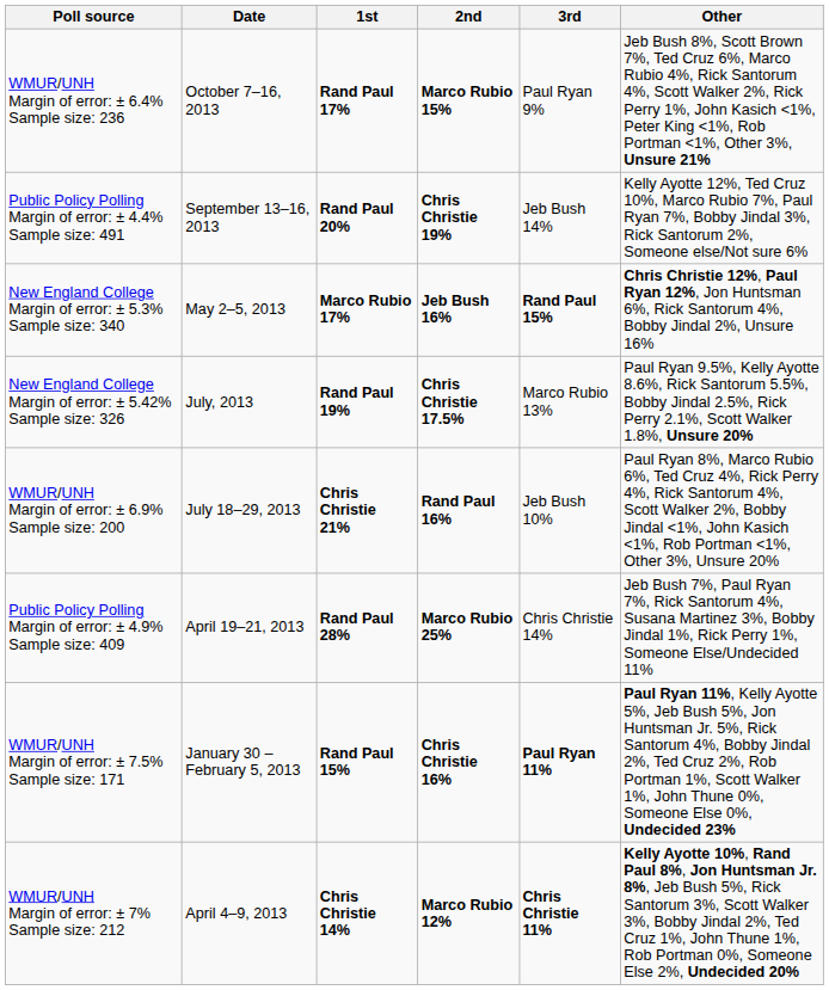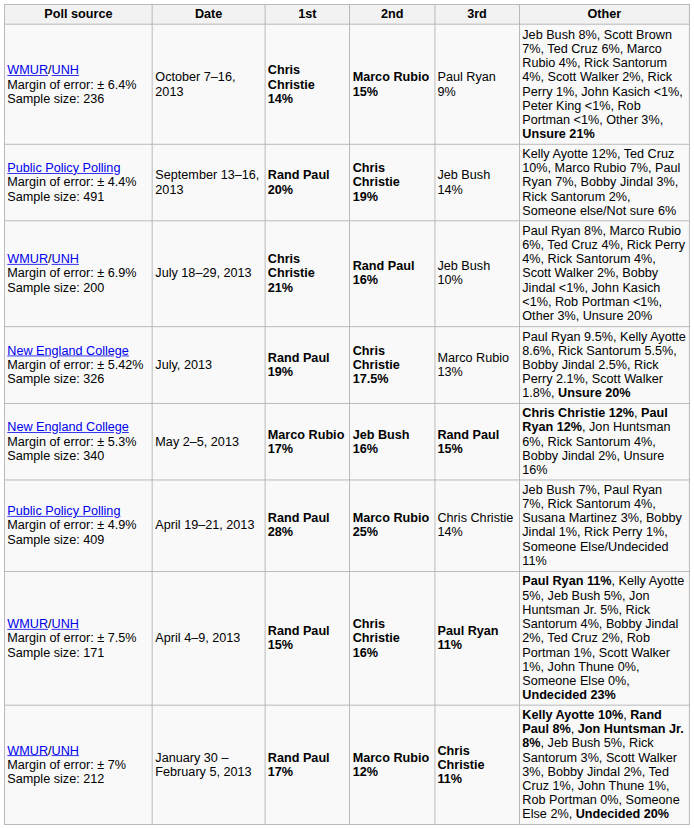WMUR/UNH Margin of error: ± 6.4% Sample size: 236 | 1st: Rand Paul 17% -> Chris Christie 14%
rows swapped: WMUR/UNH Margin of error: ± 6.9% Sample size: 200 <-> New England College Margin of error: ± 5.3% Sample size: 340
WMUR/UNH Margin of error: ± 7.5% Sample size: 171 | Date: January 30 – February 5, 2013 -> April 4–9, 2013
WMUR/UNH Margin of error: ± 7% Sample size: 212 | Date: April 4–9, 2013 -> January 30 – February 5, 2013
WMUR/UNH Margin of error: ± 7% Sample size: 212 | 1st: Chris Christie 14% -> Rand Paul 17%
